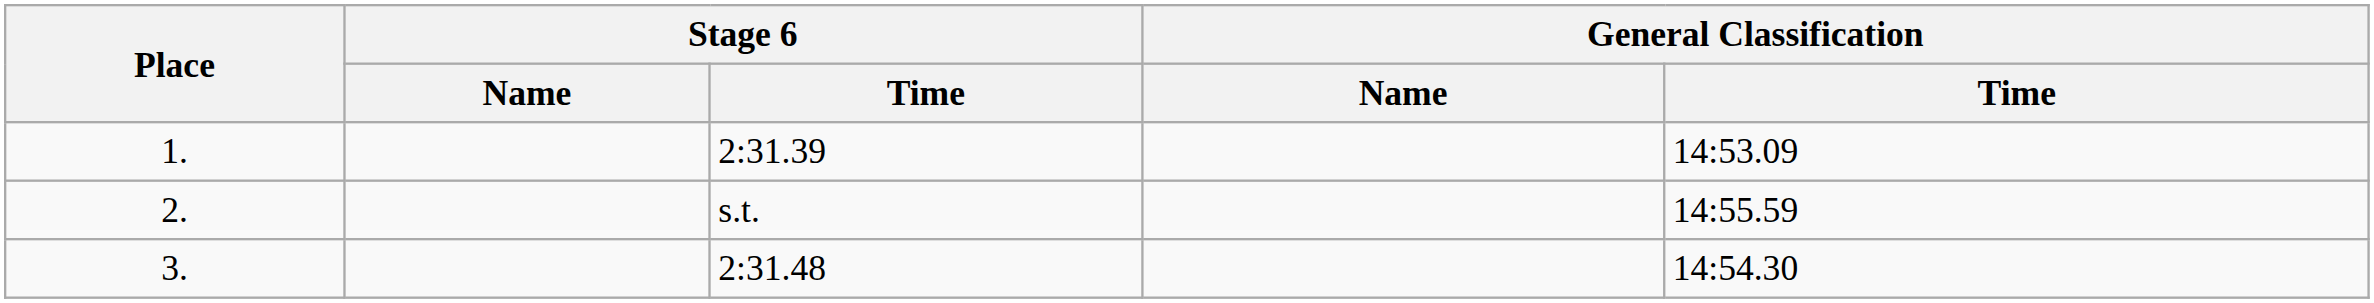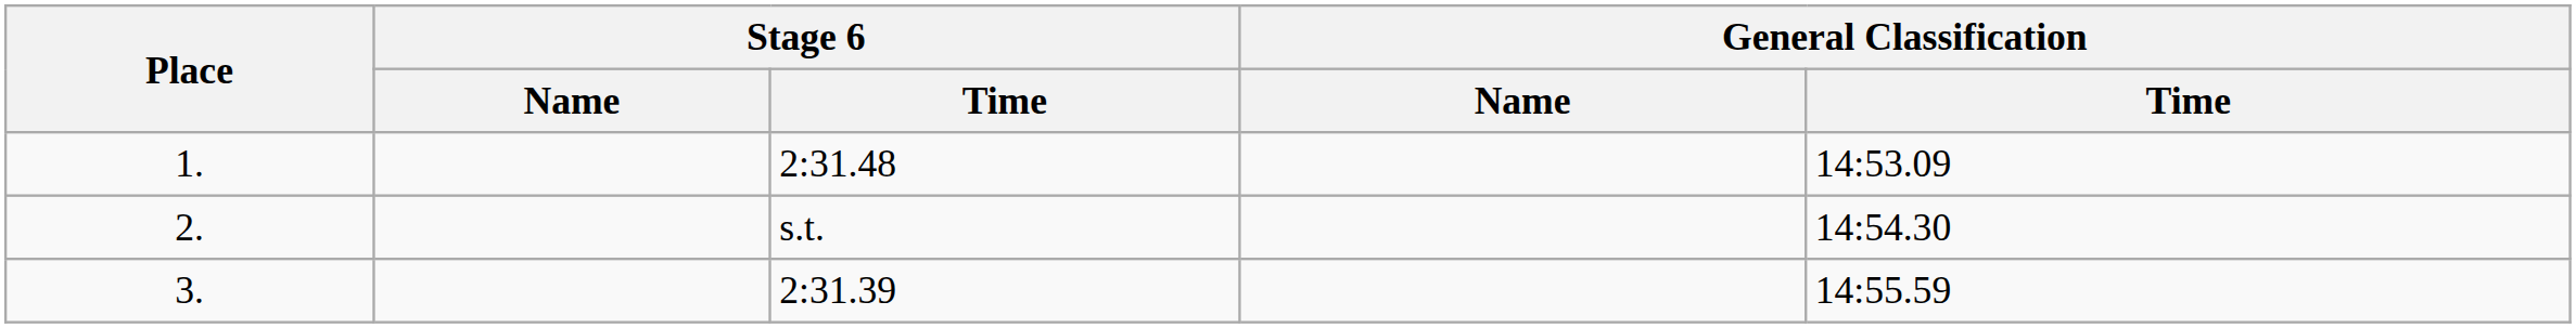1. | Stage 6 / Time: 2:31.39 -> 2:31.48
2. | General Classification / Time: 14:55.59 -> 14:54.30
3. | Stage 6 / Time: 2:31.48 -> 2:31.39
3. | General Classification / Time: 14:54.30 -> 14:55.59
